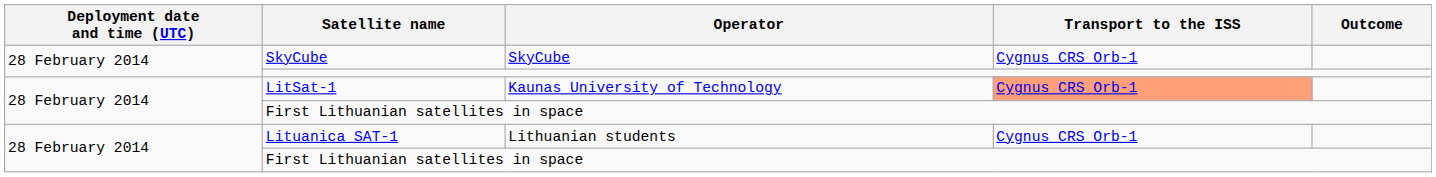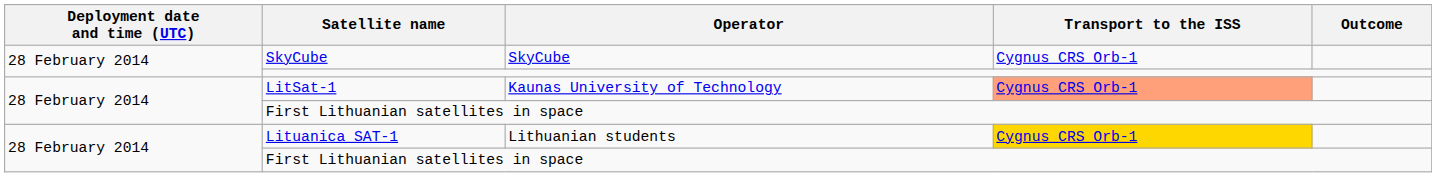Lituanica SAT-1 | Transport to the ISS: no background -> gold background
